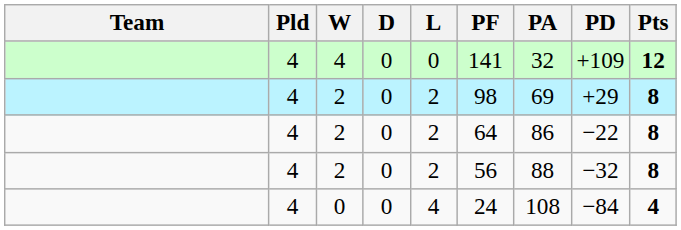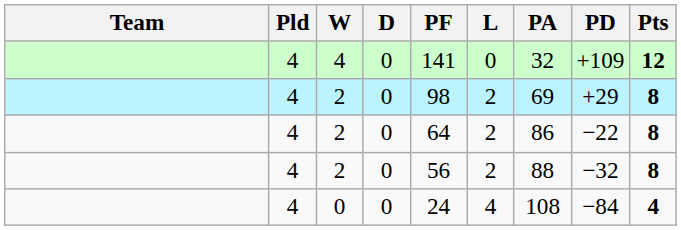columns swapped: L <-> PF
